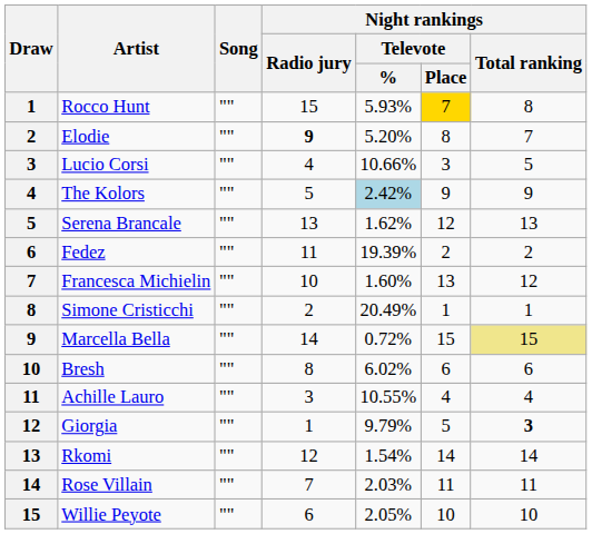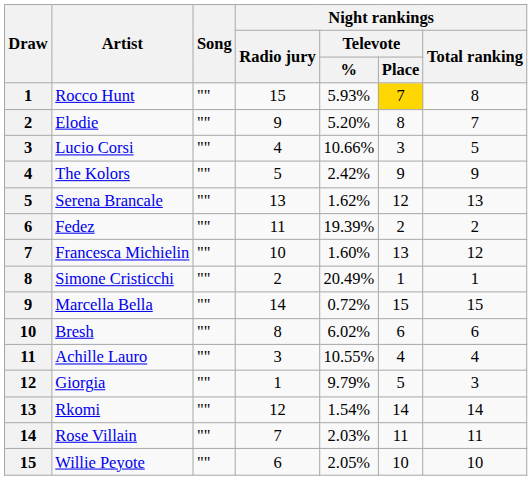Elodie | Night rankings / Radio jury: bold -> normal
The Kolors | Night rankings / Televote / %: lightblue background -> no background
Marcella Bella | Night rankings / Total ranking: khaki background -> no background
Giorgia | Night rankings / Total ranking: bold -> normal
